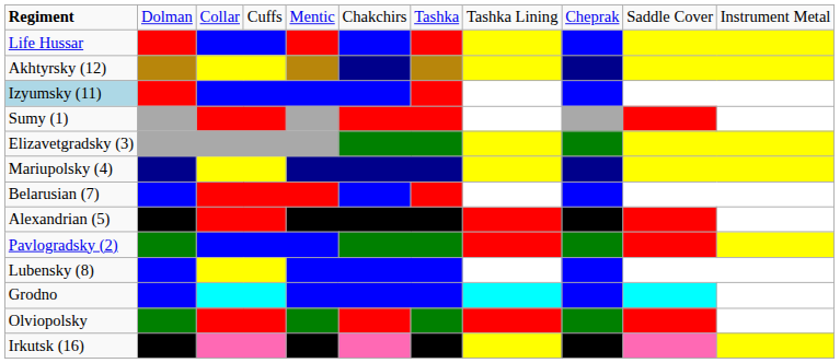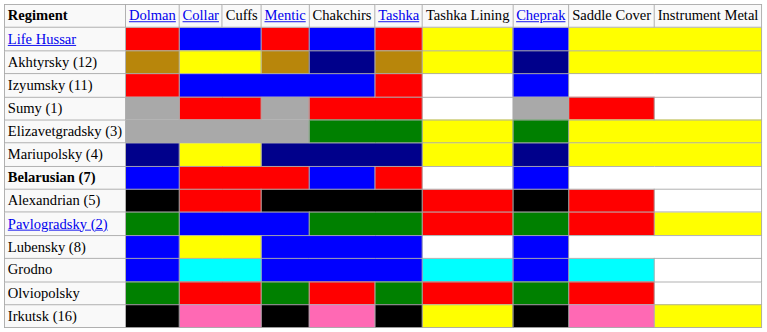Izyumsky (11) | column 1: lightblue background -> no background
Belarusian (7) | column 1: normal -> bold
